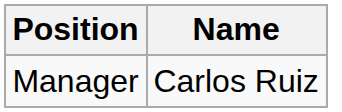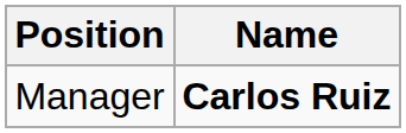Manager | Name: normal -> bold
